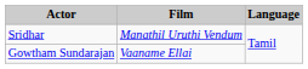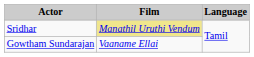Sridhar | Film: no background -> khaki background
